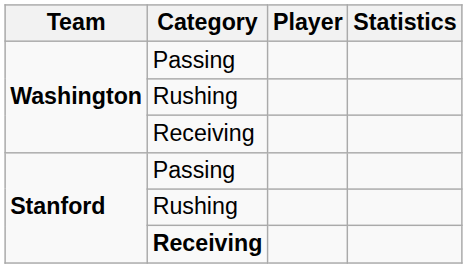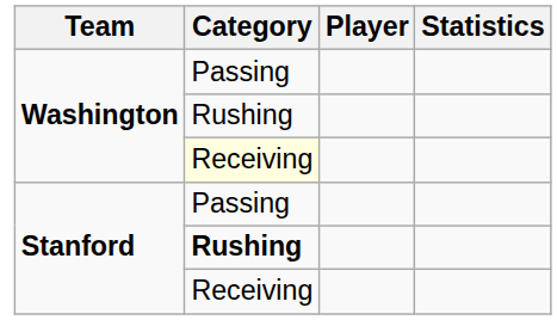Washington / Receiving | Category: no background -> lightyellow background
Stanford / Rushing | Category: normal -> bold
Stanford / Receiving | Category: bold -> normal
